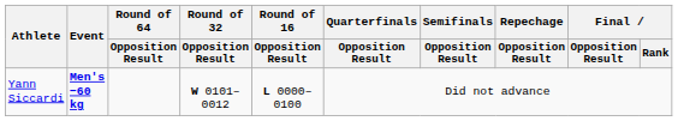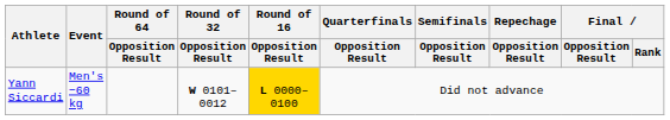Yann Siccardi | Event: bold -> normal
Yann Siccardi | Round of 16 / Opposition Result: no background -> gold background
